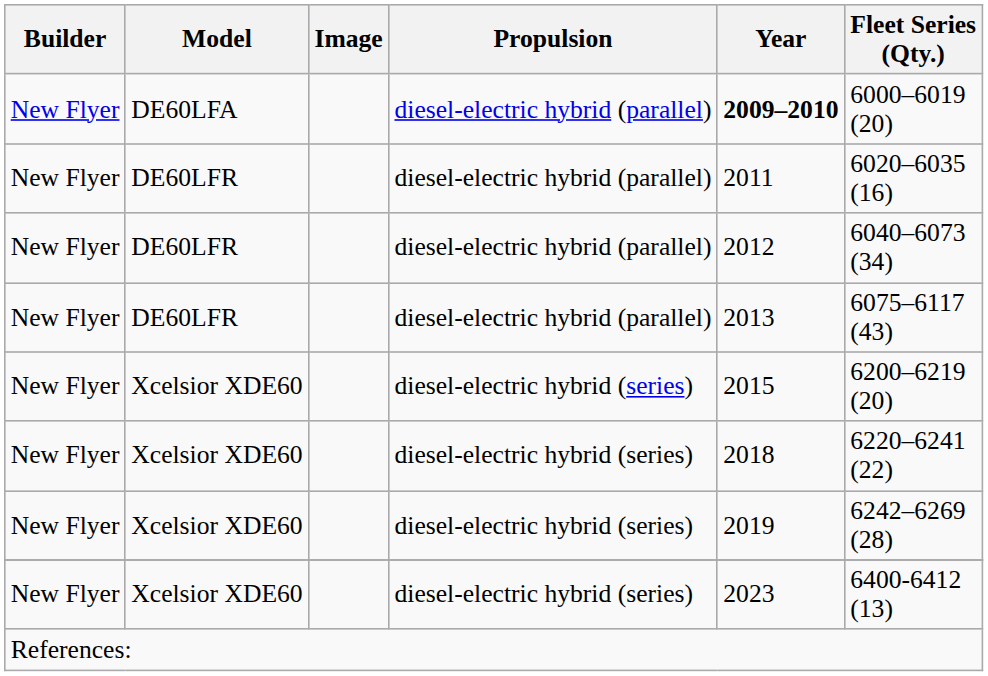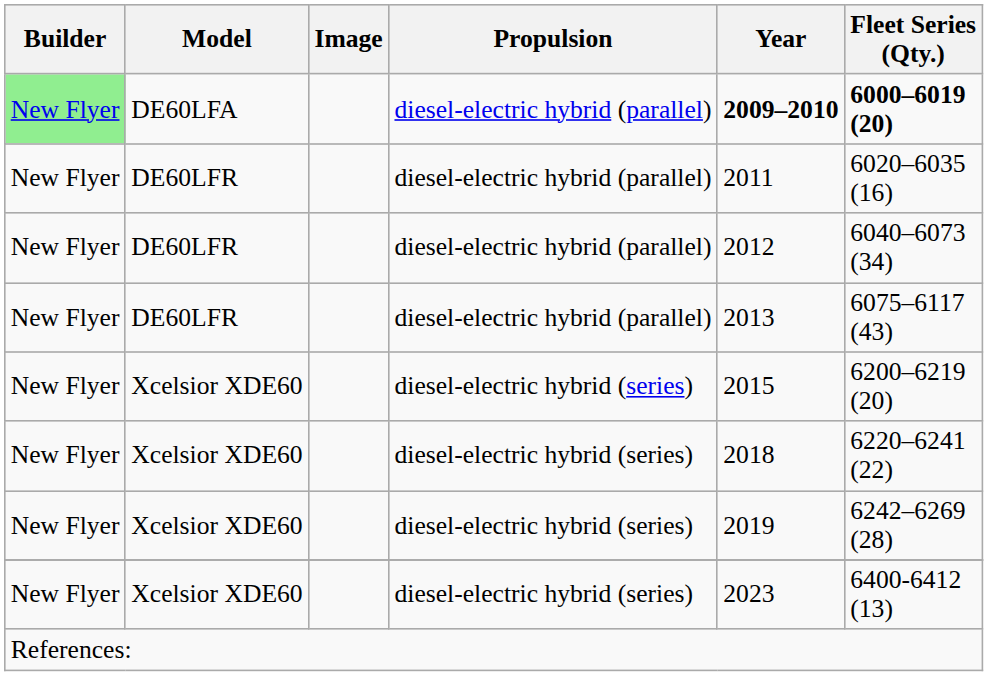DE60LFA | Builder: no background -> lightgreen background
DE60LFA | Fleet Series (Qty.): normal -> bold
